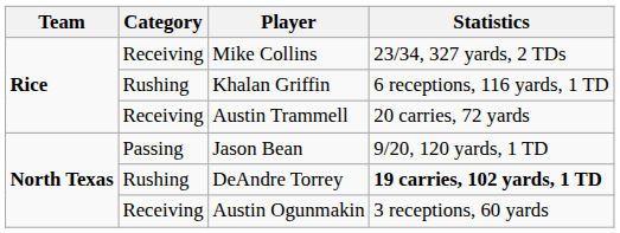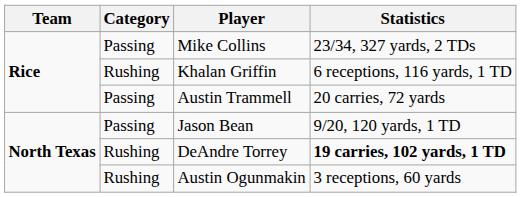Mike Collins | Category: Receiving -> Passing
Austin Trammell | Category: Receiving -> Passing
Austin Ogunmakin | Category: Receiving -> Rushing
